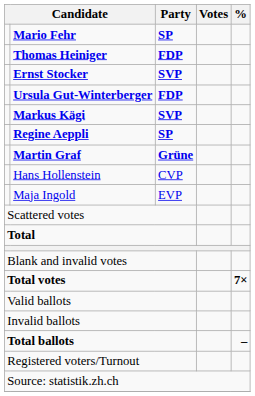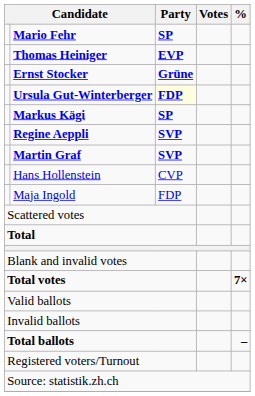Thomas Heiniger | Party: FDP -> EVP
Ernst Stocker | Party: SVP -> Grüne
Ursula Gut-Winterberger | Party: no background -> lightyellow background
Markus Kägi | Party: SVP -> SP
Regine Aeppli | Party: SP -> SVP
Martin Graf | Party: Grüne -> SVP
Maja Ingold | Party: EVP -> FDP
